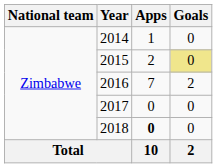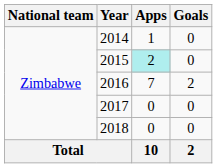2015 | Apps: no background -> paleturquoise background
2015 | Goals: khaki background -> no background
2018 | Apps: bold -> normal
